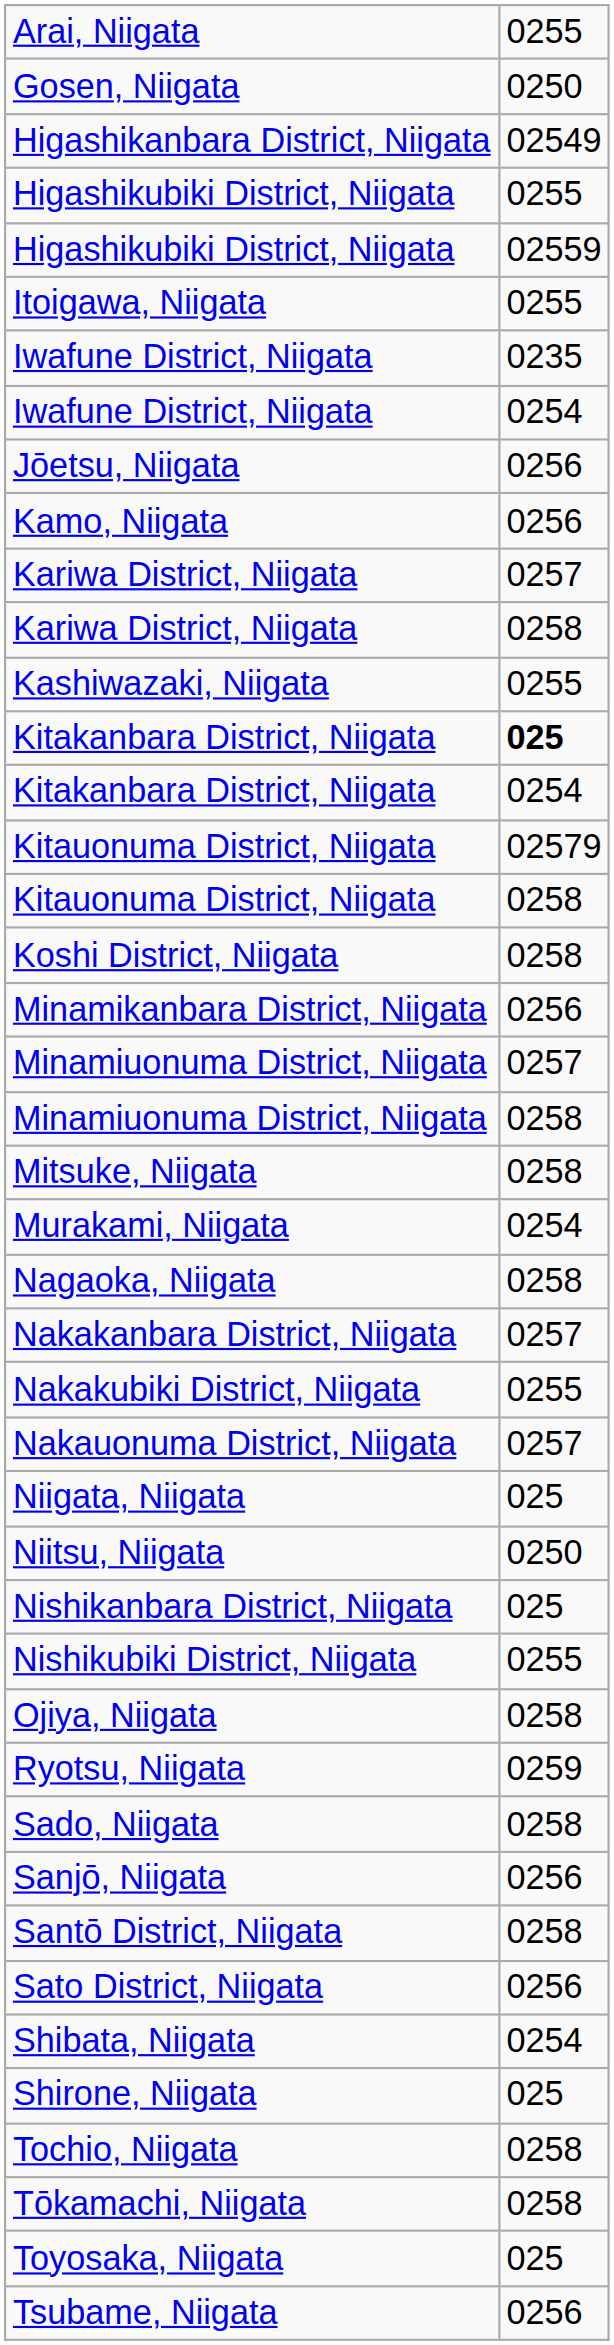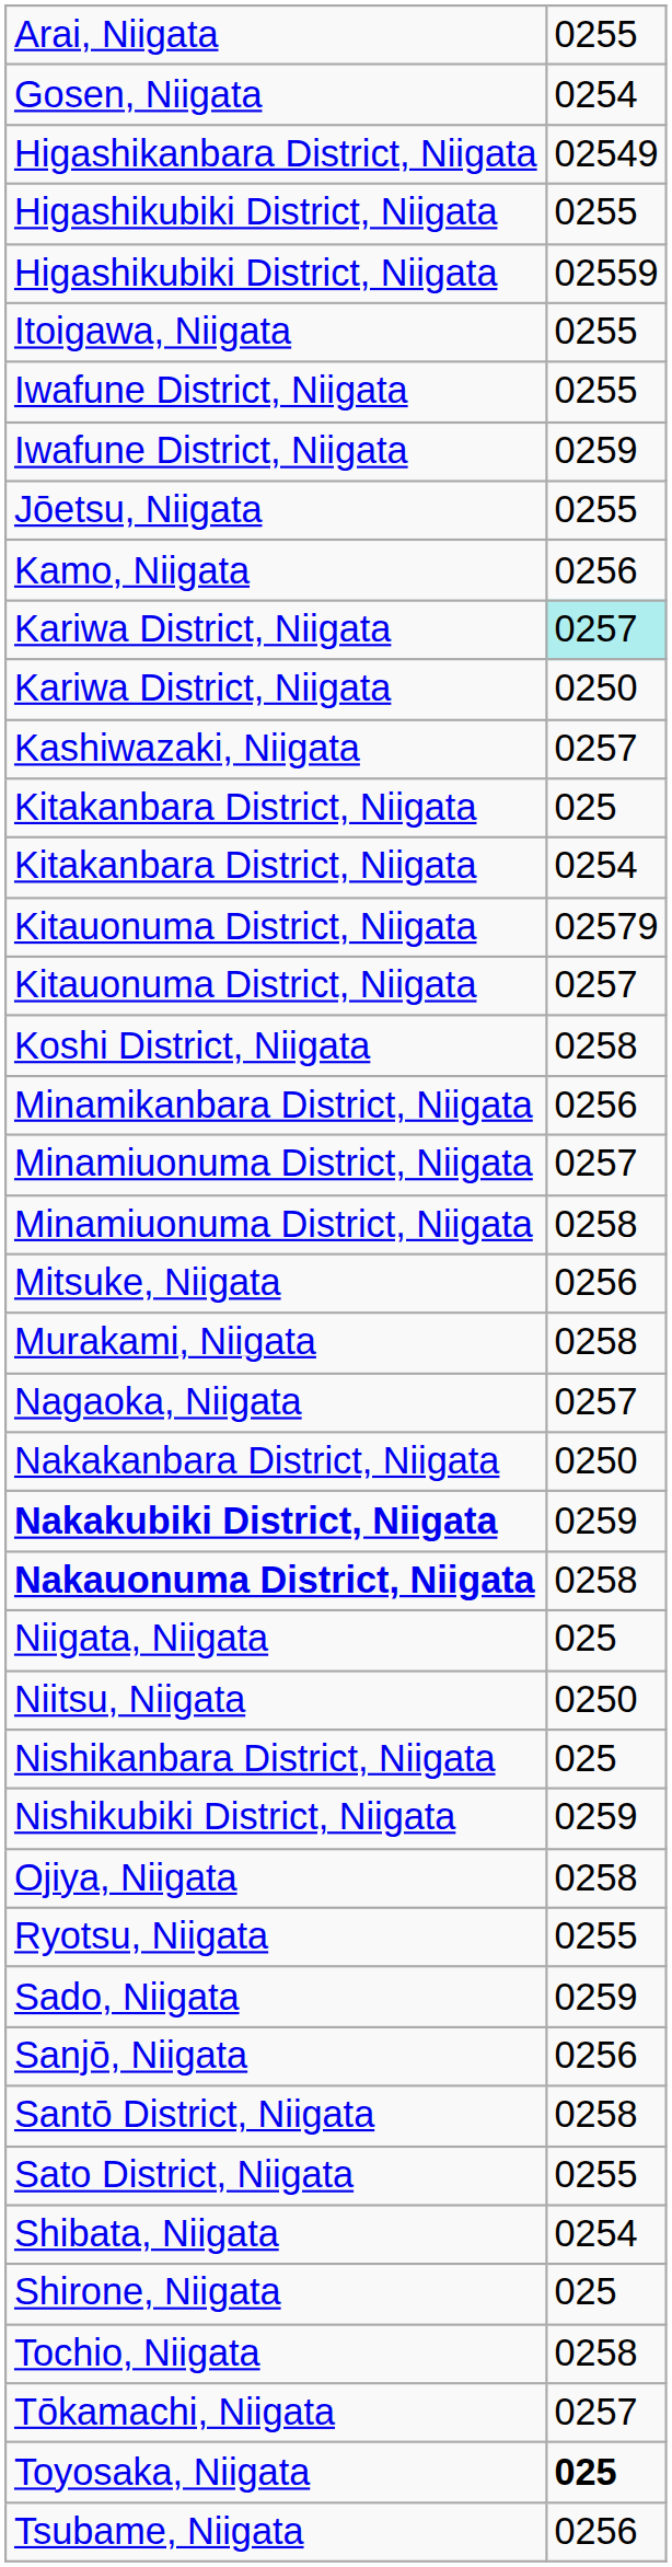row 2 | column 2: 0250 -> 0254
row 7 | column 2: 0235 -> 0255
row 8 | column 2: 0254 -> 0259
row 9 | column 2: 0256 -> 0255
row 11 | column 2: no background -> paleturquoise background
row 12 | column 2: 0258 -> 0250
row 13 | column 2: 0255 -> 0257
row 14 | column 2: bold -> normal
row 17 | column 2: 0258 -> 0257
row 22 | column 2: 0258 -> 0256
row 23 | column 2: 0254 -> 0258
row 24 | column 2: 0258 -> 0257
row 25 | column 2: 0257 -> 0250
row 26 | column 1: normal -> bold
row 26 | column 2: 0255 -> 0259
row 27 | column 1: normal -> bold
row 27 | column 2: 0257 -> 0258
row 31 | column 2: 0255 -> 0259
row 33 | column 2: 0259 -> 0255
row 34 | column 2: 0258 -> 0259
row 37 | column 2: 0256 -> 0255
row 41 | column 2: 0258 -> 0257
row 42 | column 2: normal -> bold
